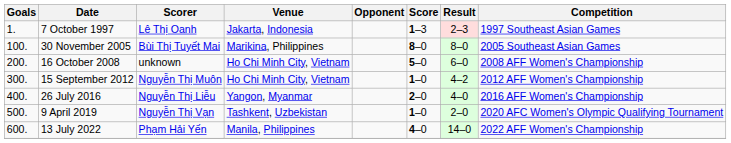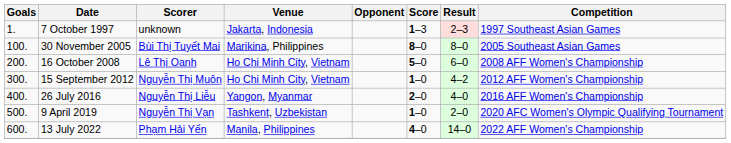7 October 1997 | Scorer: Lê Thị Oanh -> unknown
16 October 2008 | Scorer: unknown -> Lê Thị Oanh
